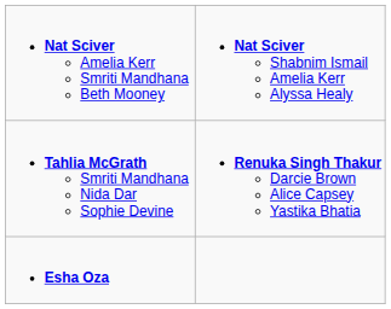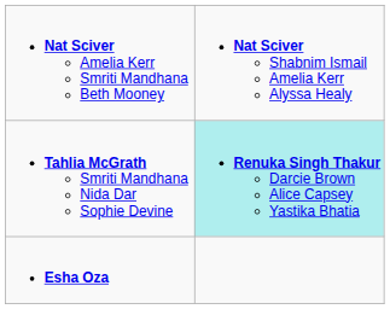Tahlia McGrath Smriti Mandhana Nida Dar Sophie Devine | column 2: no background -> paleturquoise background
